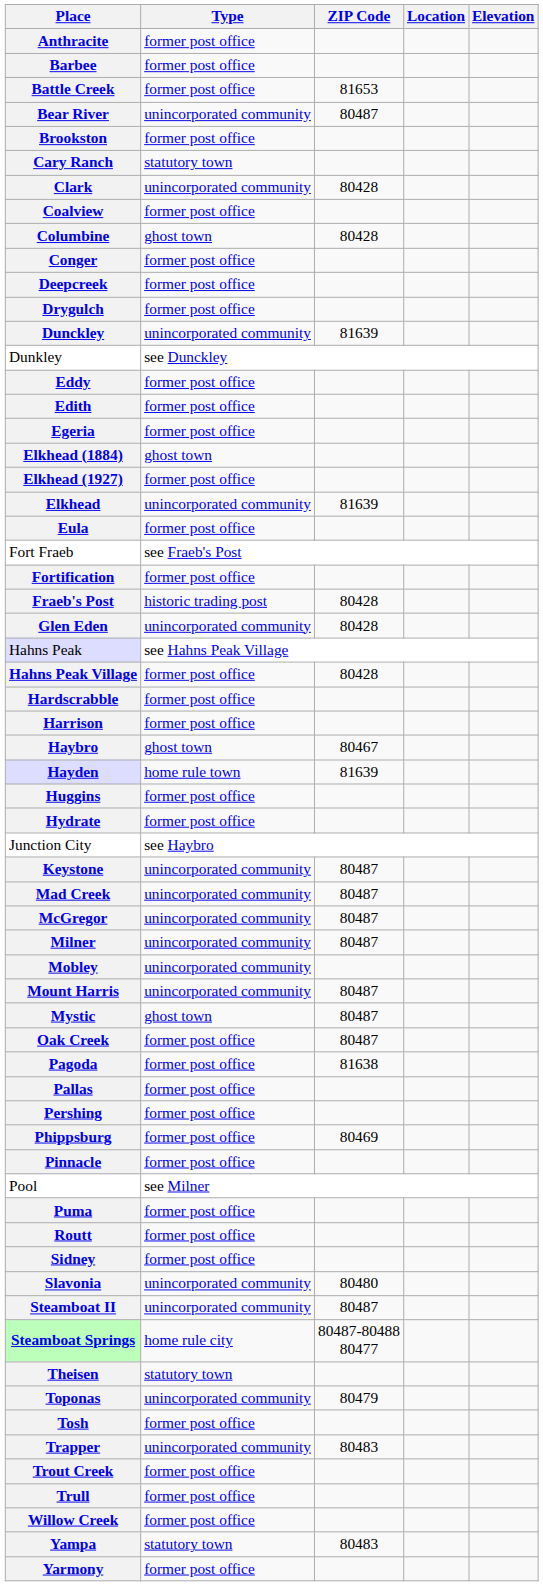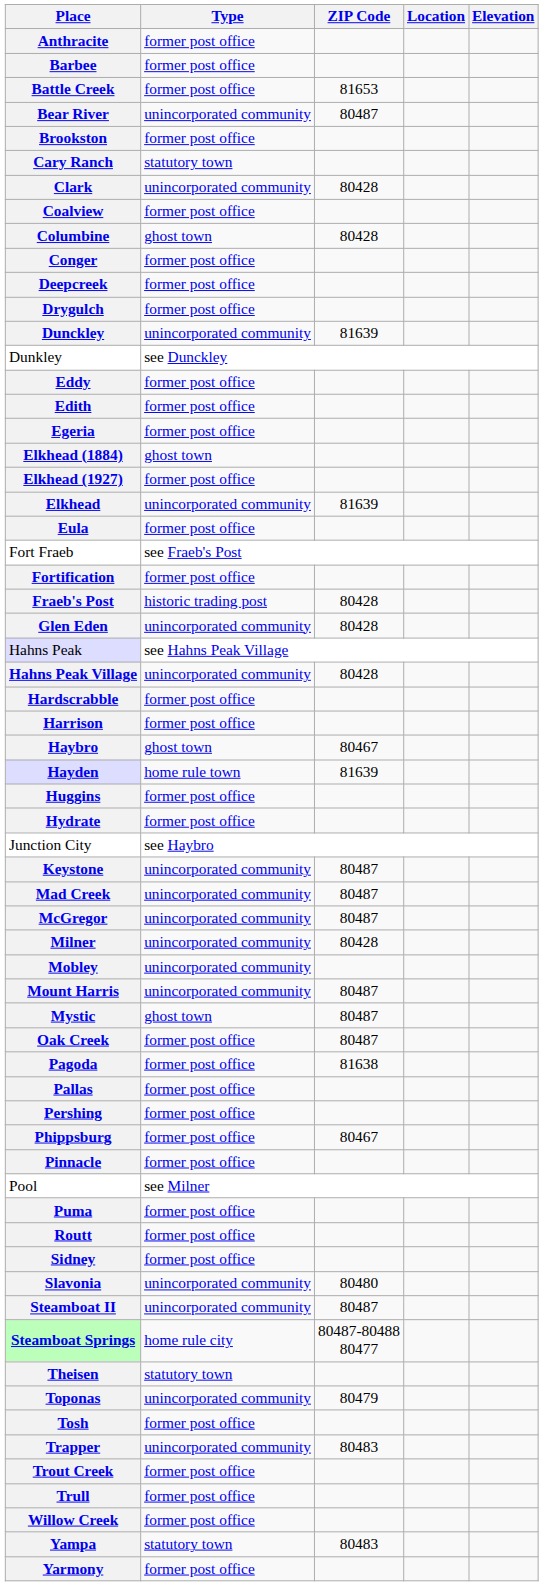Hahns Peak Village | Type: former post office -> unincorporated community
Milner | ZIP Code: 80487 -> 80428
Phippsburg | ZIP Code: 80469 -> 80467
